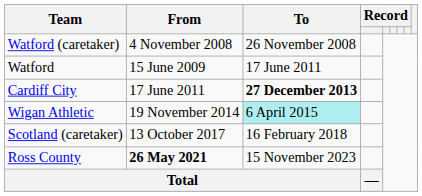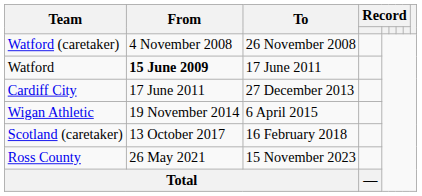Watford | From: normal -> bold
Cardiff City | To: bold -> normal
Wigan Athletic | To: paleturquoise background -> no background
Ross County | From: bold -> normal
